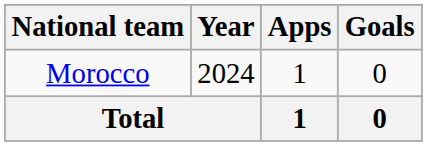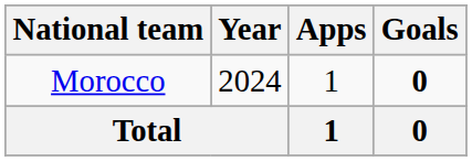Morocco | Goals: normal -> bold
